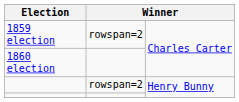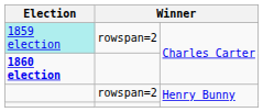1859 election | Election: no background -> paleturquoise background
1860 election | Election: normal -> bold
